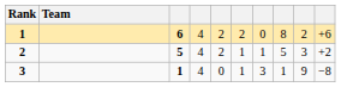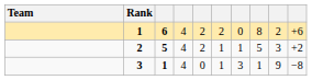columns swapped: Rank <-> Team
